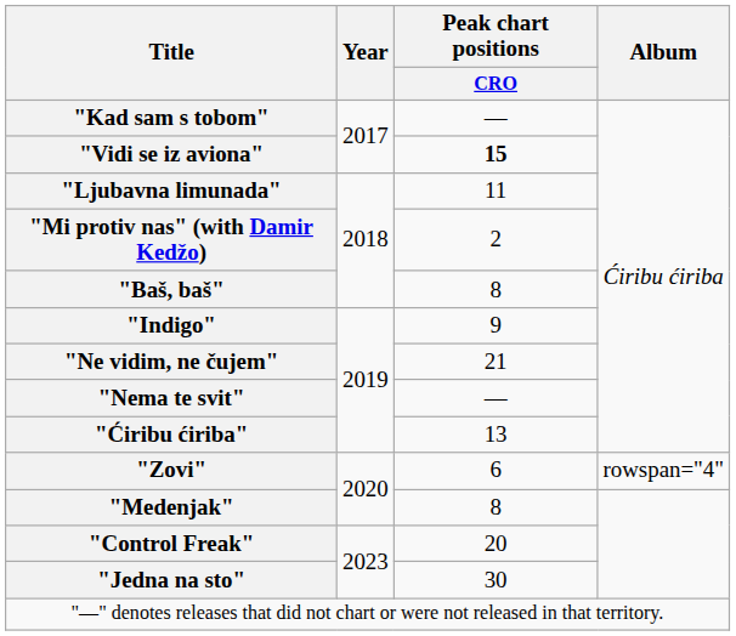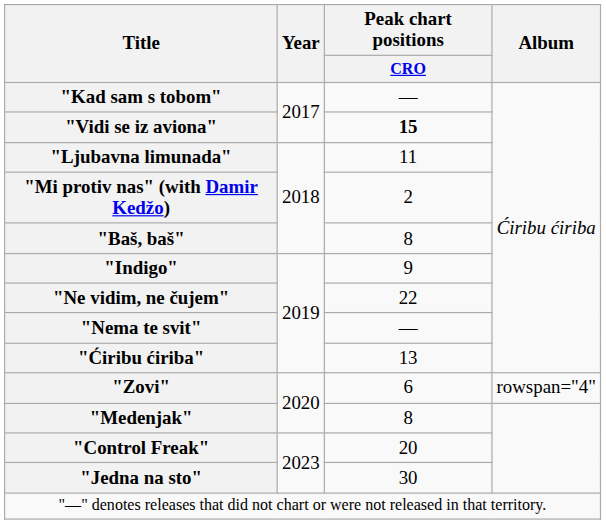"Ne vidim, ne čujem" | Peak chart positions / CRO: 21 -> 22
